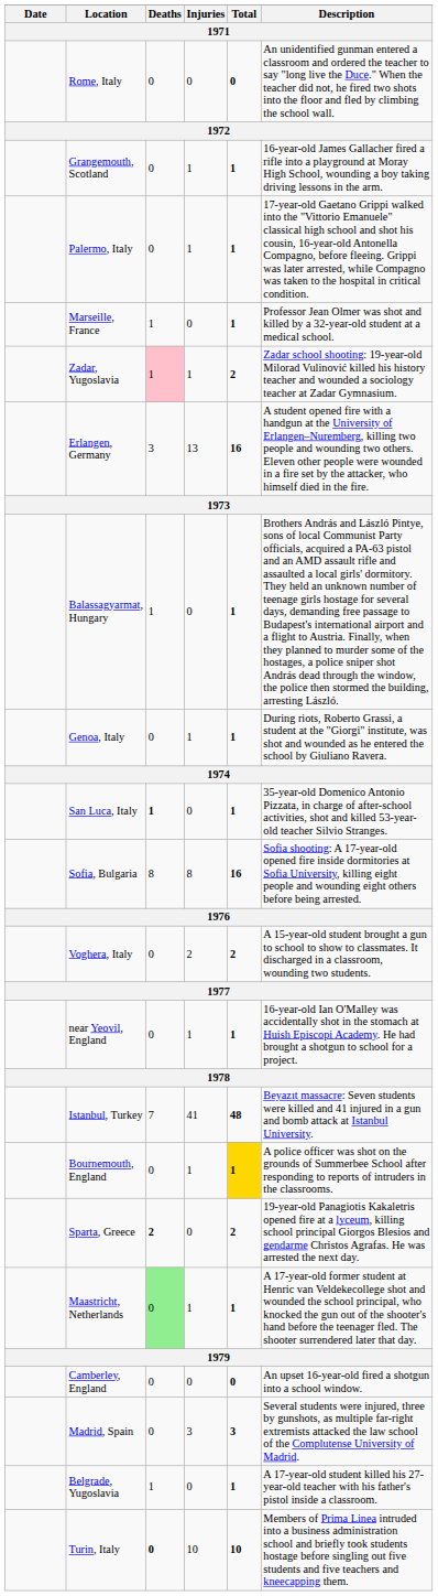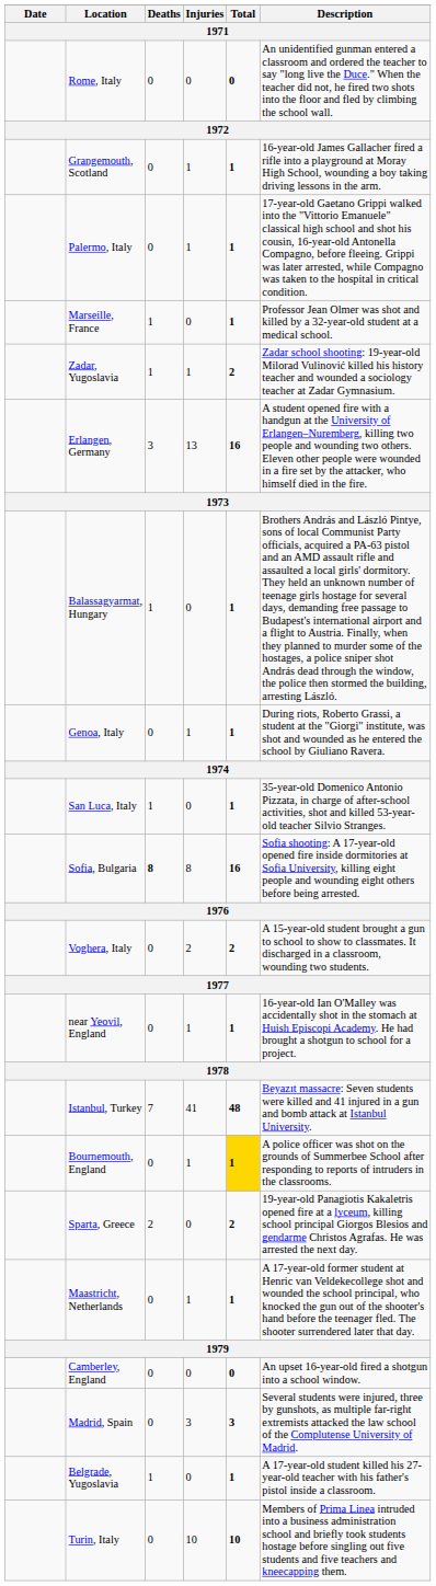Zadar, Yugoslavia | Deaths: pink background -> no background
San Luca, Italy | Deaths: bold -> normal
Sofia, Bulgaria | Deaths: normal -> bold
Sparta, Greece | Deaths: bold -> normal
Maastricht, Netherlands | Deaths: lightgreen background -> no background
Turin, Italy | Deaths: bold -> normal
